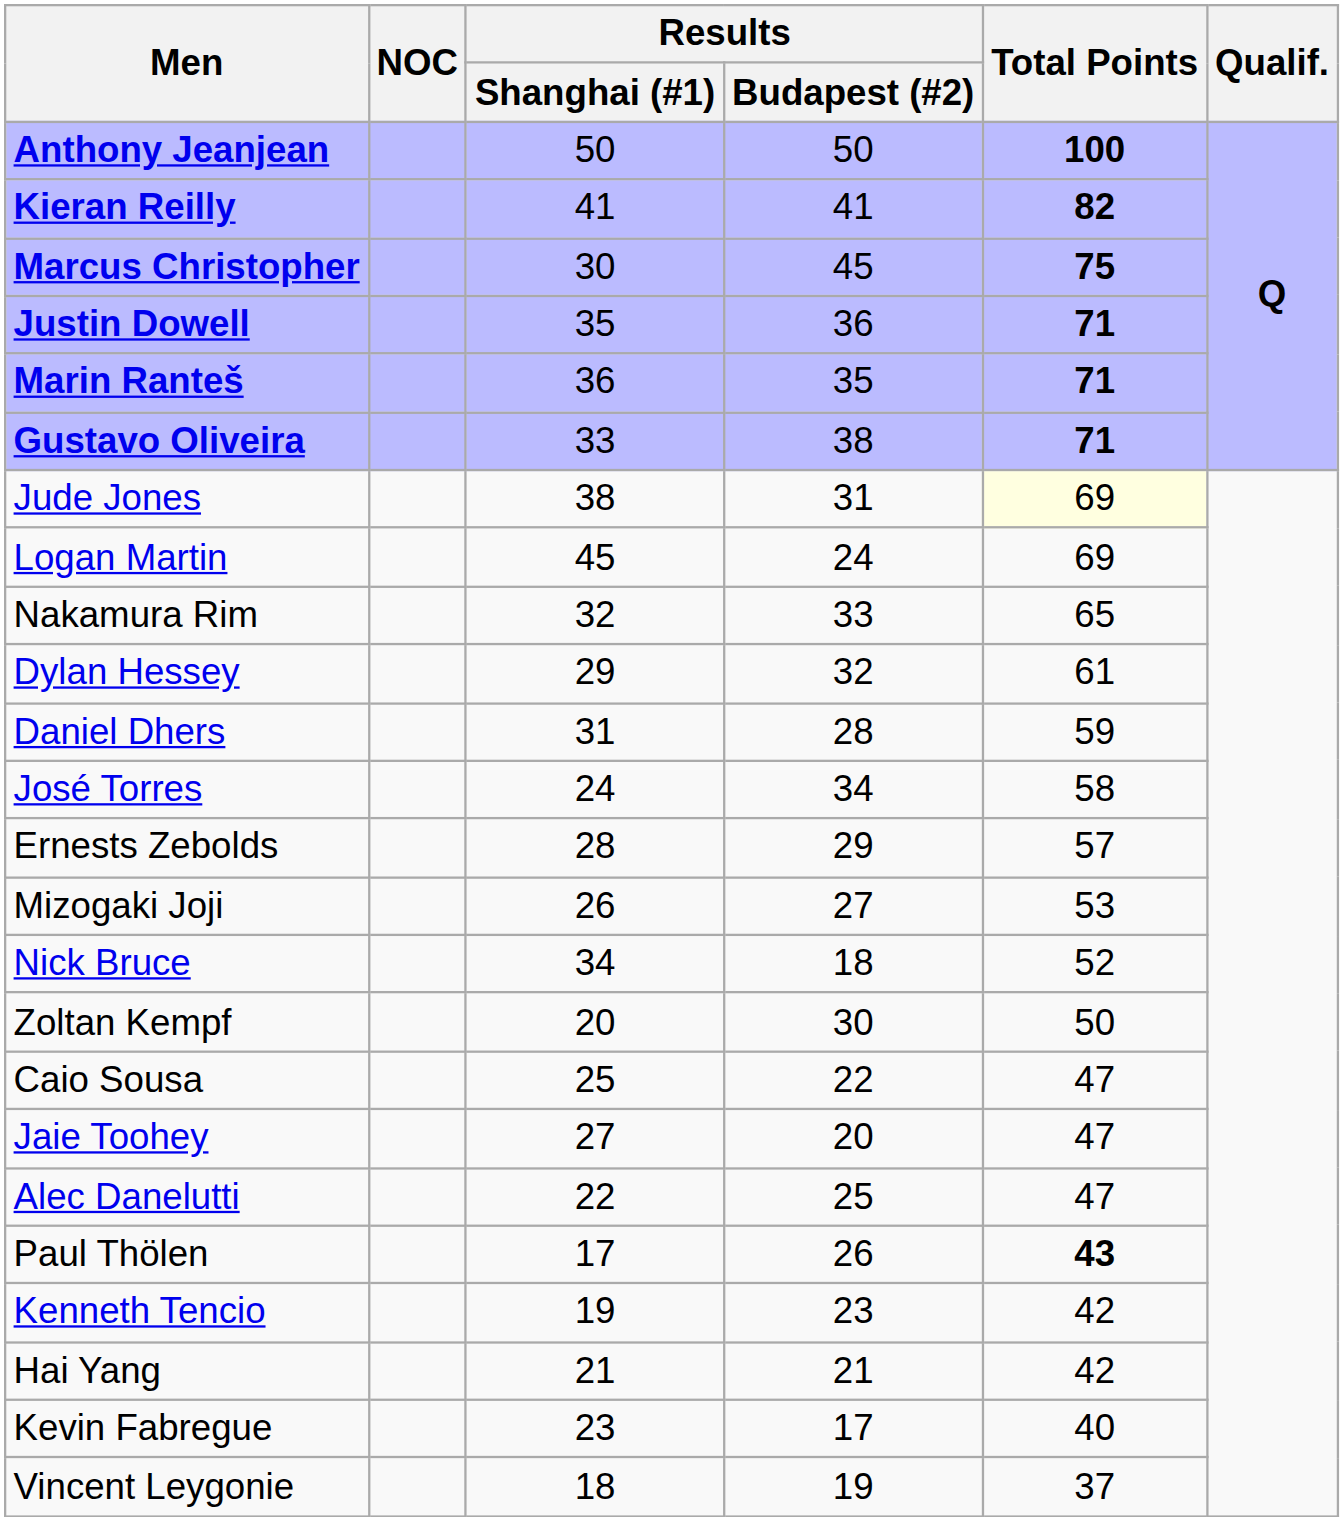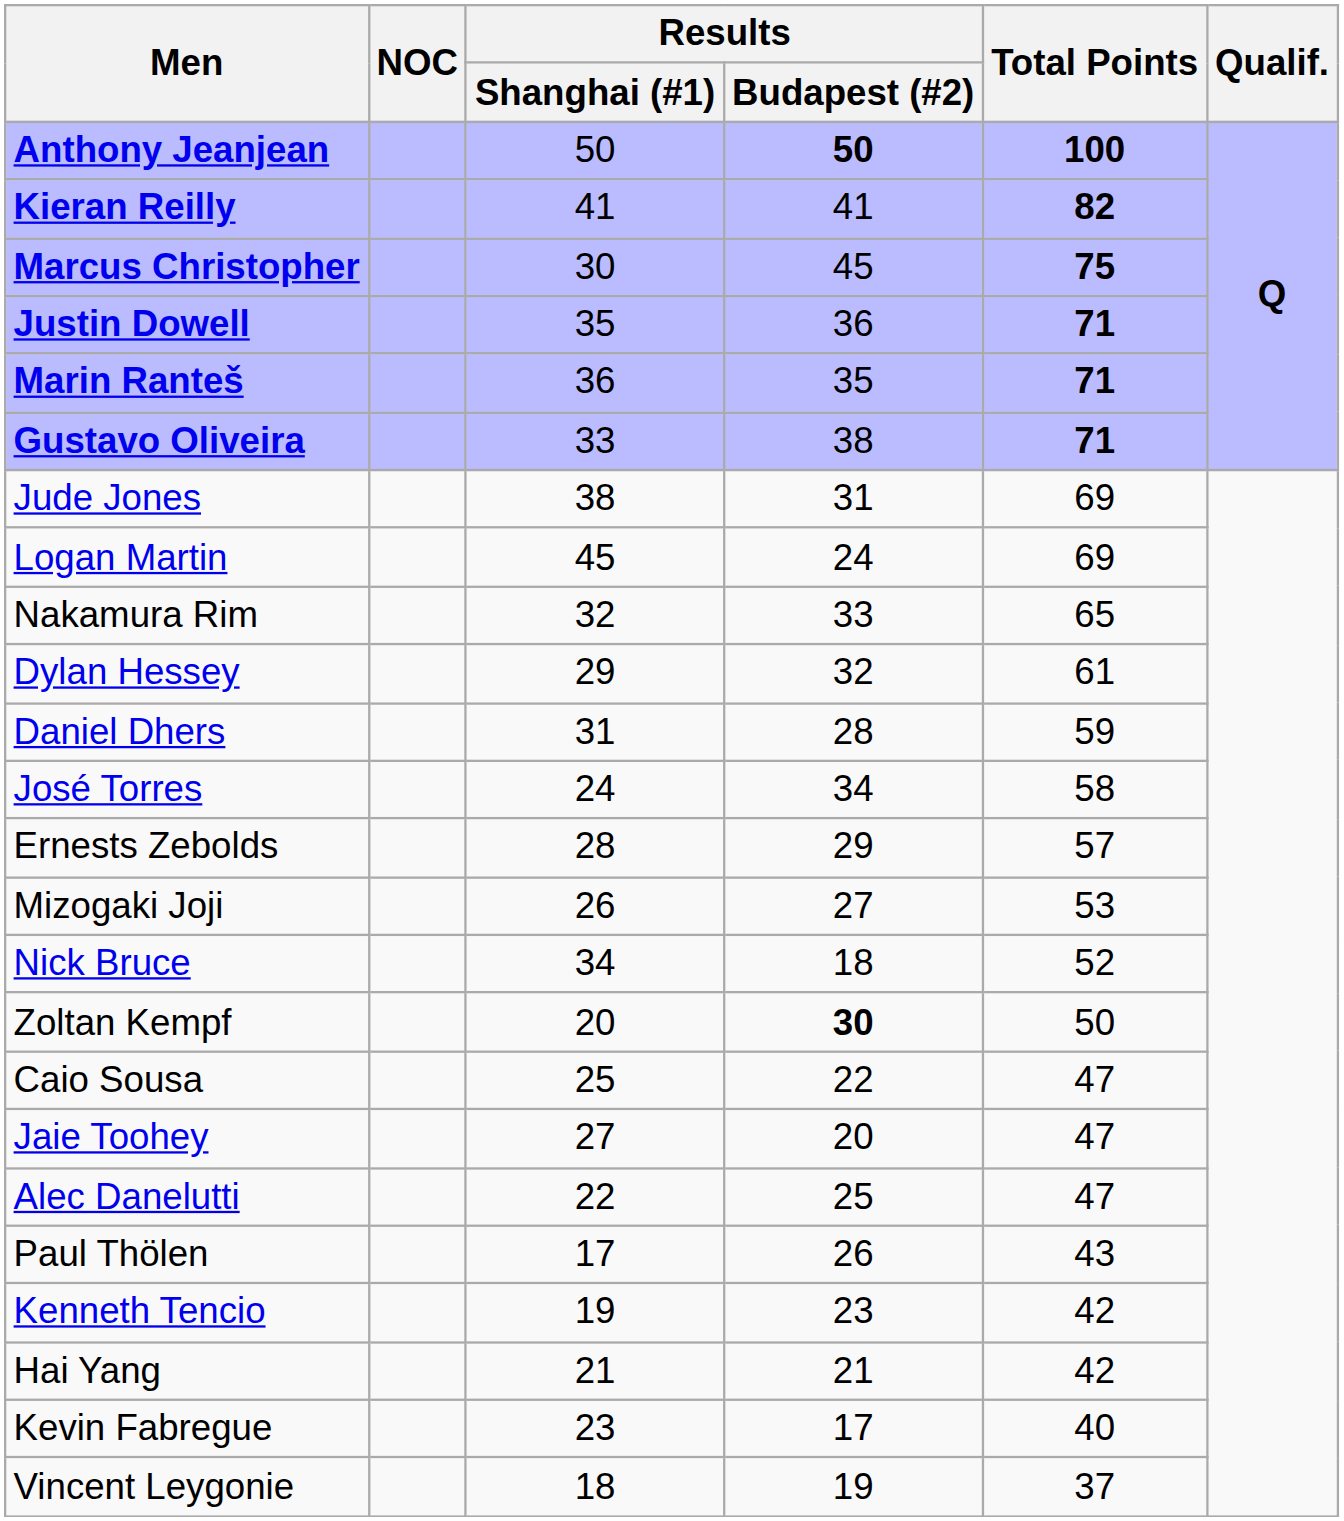Anthony Jeanjean | Results / Budapest (#2): normal -> bold
Jude Jones | Total Points: lightyellow background -> no background
Zoltan Kempf | Results / Budapest (#2): normal -> bold
Paul Thölen | Total Points: bold -> normal
